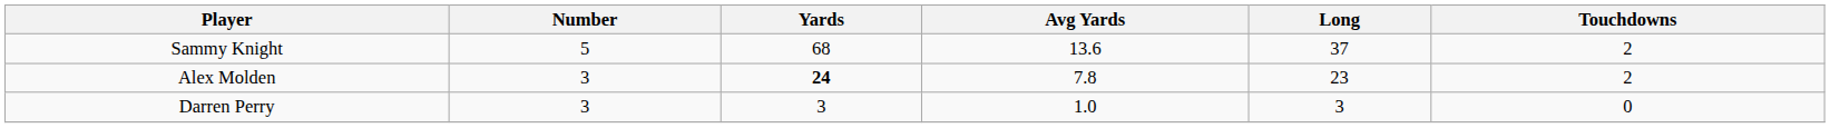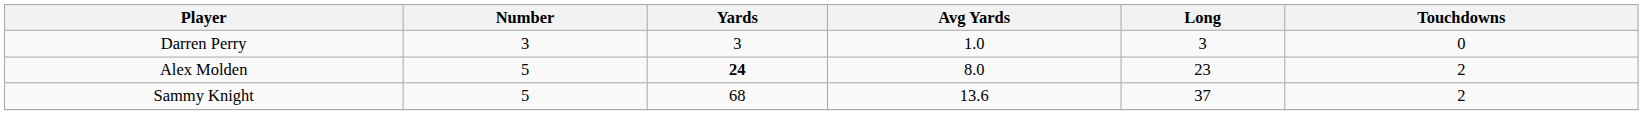rows swapped: Sammy Knight <-> Darren Perry
Alex Molden | Number: 3 -> 5
Alex Molden | Avg Yards: 7.8 -> 8.0
